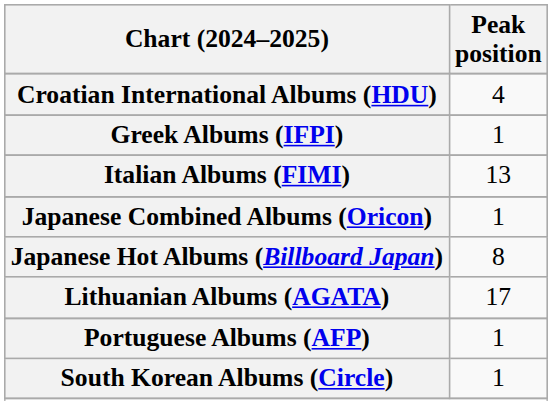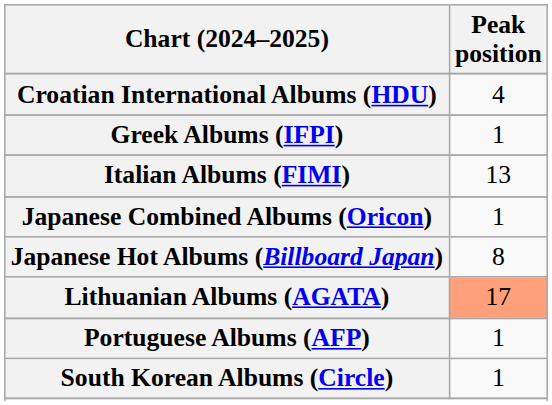Lithuanian Albums (AGATA) | Peak position: no background -> lightsalmon background
